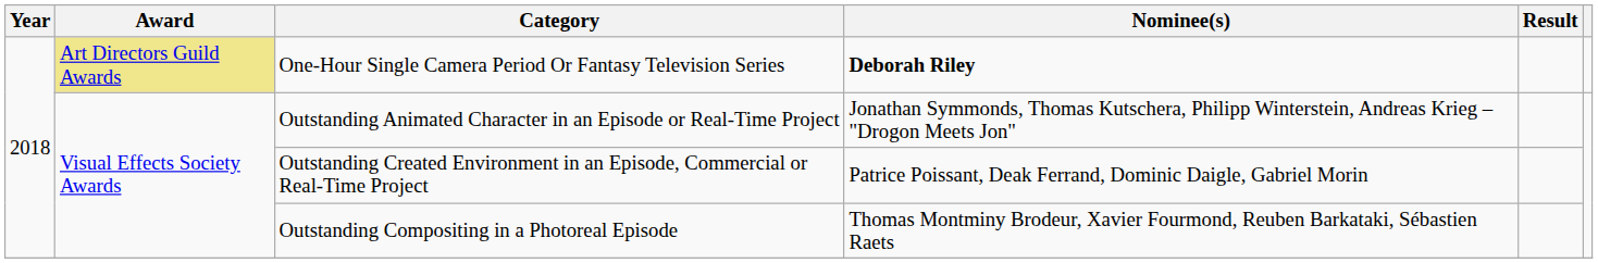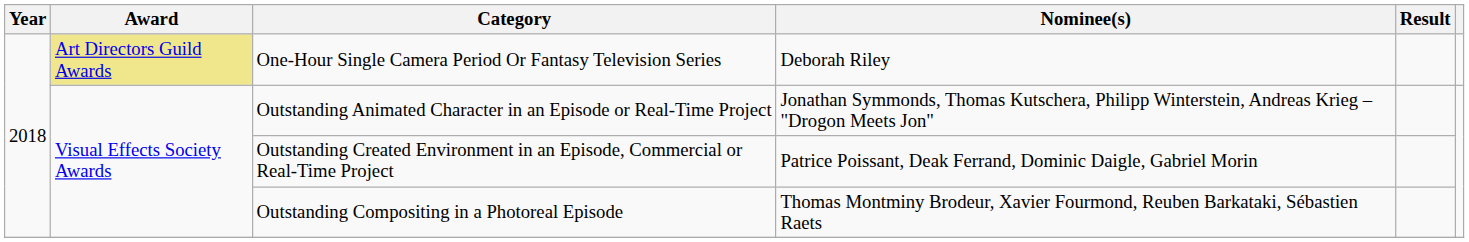One-Hour Single Camera Period Or Fantasy Television Series | Nominee(s): bold -> normal
